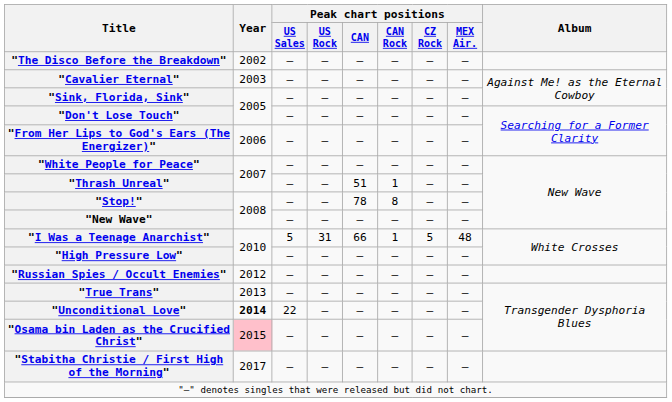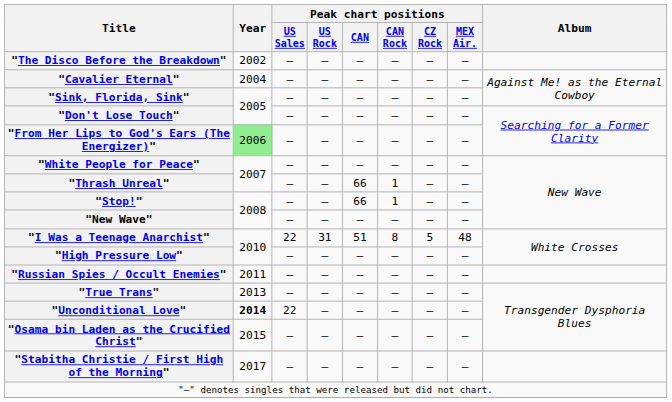"Cavalier Eternal" | Year: 2003 -> 2004
"From Her Lips to God's Ears (The Energizer)" | Year: no background -> lightgreen background
"Thrash Unreal" | Peak chart positions / CAN: 51 -> 66
"Stop!" | Peak chart positions / CAN: 78 -> 66
"Stop!" | Peak chart positions / CAN Rock: 8 -> 1
"I Was a Teenage Anarchist" | Peak chart positions / US Sales: 5 -> 22
"I Was a Teenage Anarchist" | Peak chart positions / CAN: 66 -> 51
"I Was a Teenage Anarchist" | Peak chart positions / CAN Rock: 1 -> 8
"Russian Spies / Occult Enemies" | Year: 2012 -> 2011
"Osama bin Laden as the Crucified Christ" | Year: pink background -> no background
